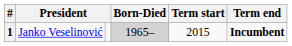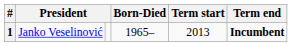1 | Born-Died: lightgrey background -> no background
1 | Term start: 2015 -> 2013
